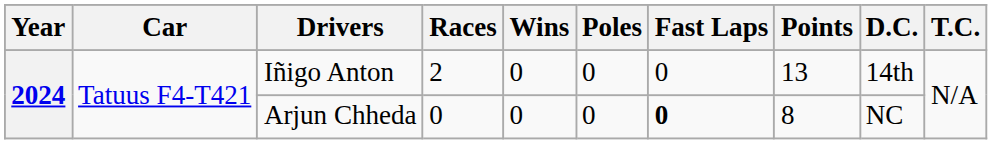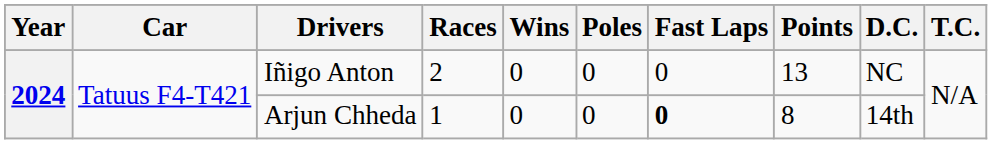Iñigo Anton | D.C.: 14th -> NC
Arjun Chheda | Races: 0 -> 1
Arjun Chheda | D.C.: NC -> 14th
